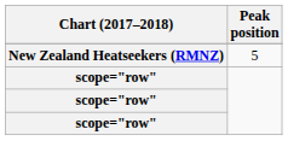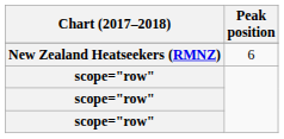New Zealand Heatseekers (RMNZ) | Peak position: 5 -> 6
